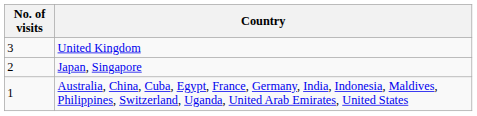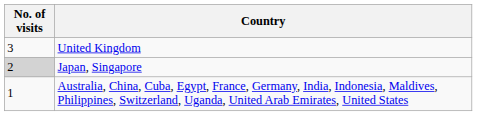Japan, Singapore | No. of visits: no background -> lightgrey background
